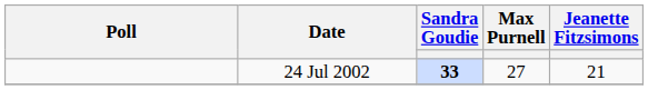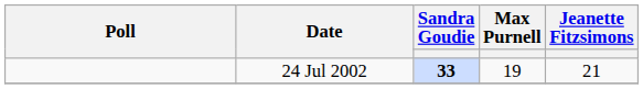24 Jul 2002 | Max Purnell: 27 -> 19
